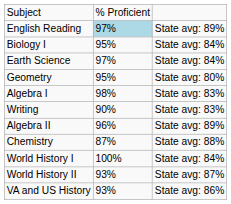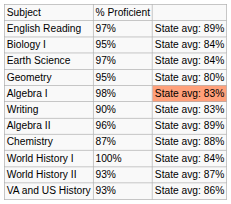row 2 | column 2: lightblue background -> no background
row 6 | column 3: no background -> lightsalmon background
